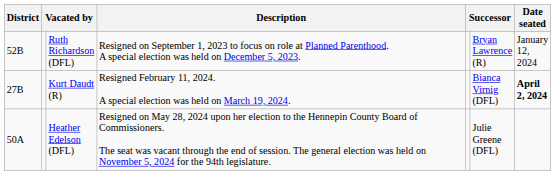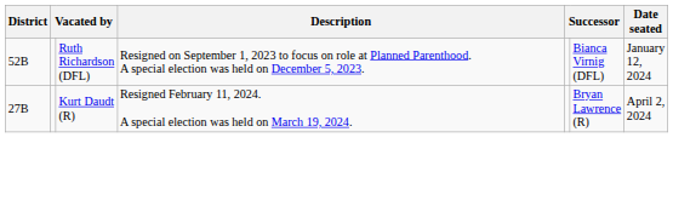Ruth Richardson (DFL) | column 6: Bryan Lawrence (R) -> Bianca Virnig (DFL)
Kurt Daudt (R) | column 6: Bianca Virnig (DFL) -> Bryan Lawrence (R)
Kurt Daudt (R) | Date seated: bold -> normal
- row: 50A | Heather Edelson (DFL) | Resigned on May 28, 2024 upon her election to the Hennepin County Board of Commissioners. The seat was vacant through the end of session. The general election was held on November 5, 2024 for the 94th legislature. | Julie Greene (DFL)
